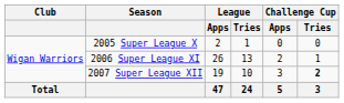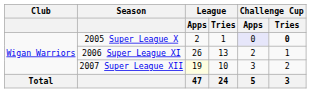2005 Super League X | Challenge Cup / Apps: no background -> lavender background
2005 Super League X | Challenge Cup / Tries: normal -> bold
2007 Super League XII | League / Apps: no background -> lightyellow background
2007 Super League XII | Challenge Cup / Tries: bold -> normal
